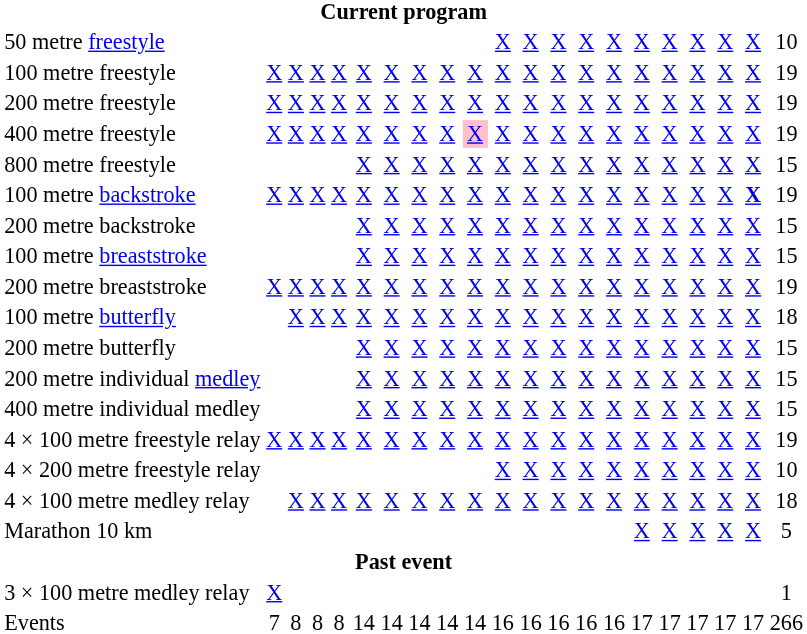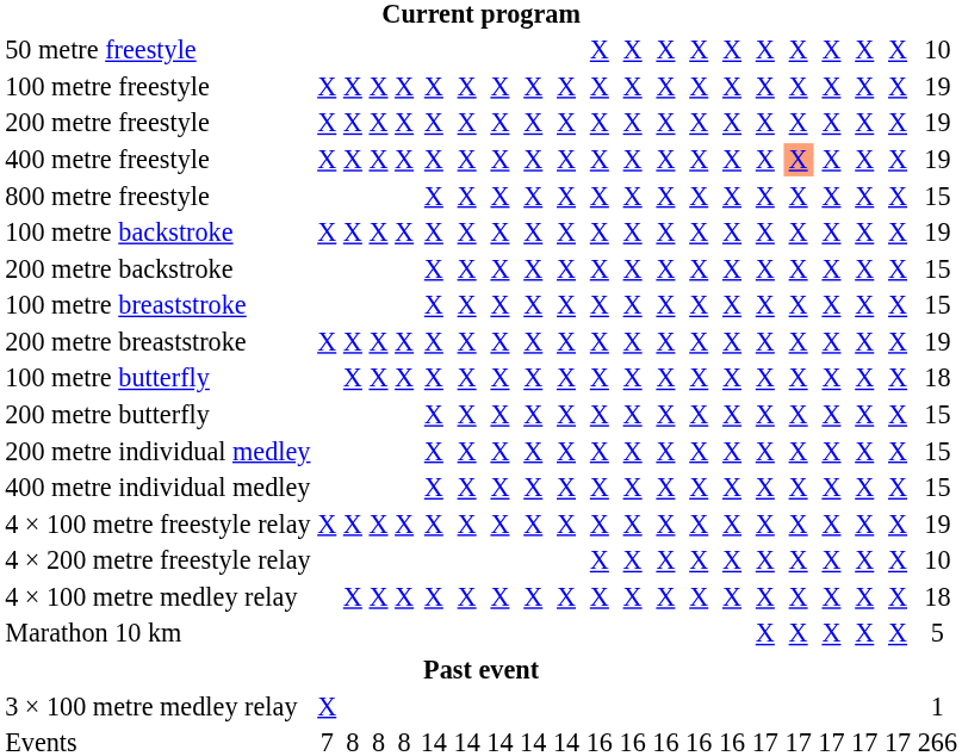400 metre freestyle | column 10: pink background -> no background
400 metre freestyle | column 17: no background -> lightsalmon background
100 metre backstroke | column 20: bold -> normal
